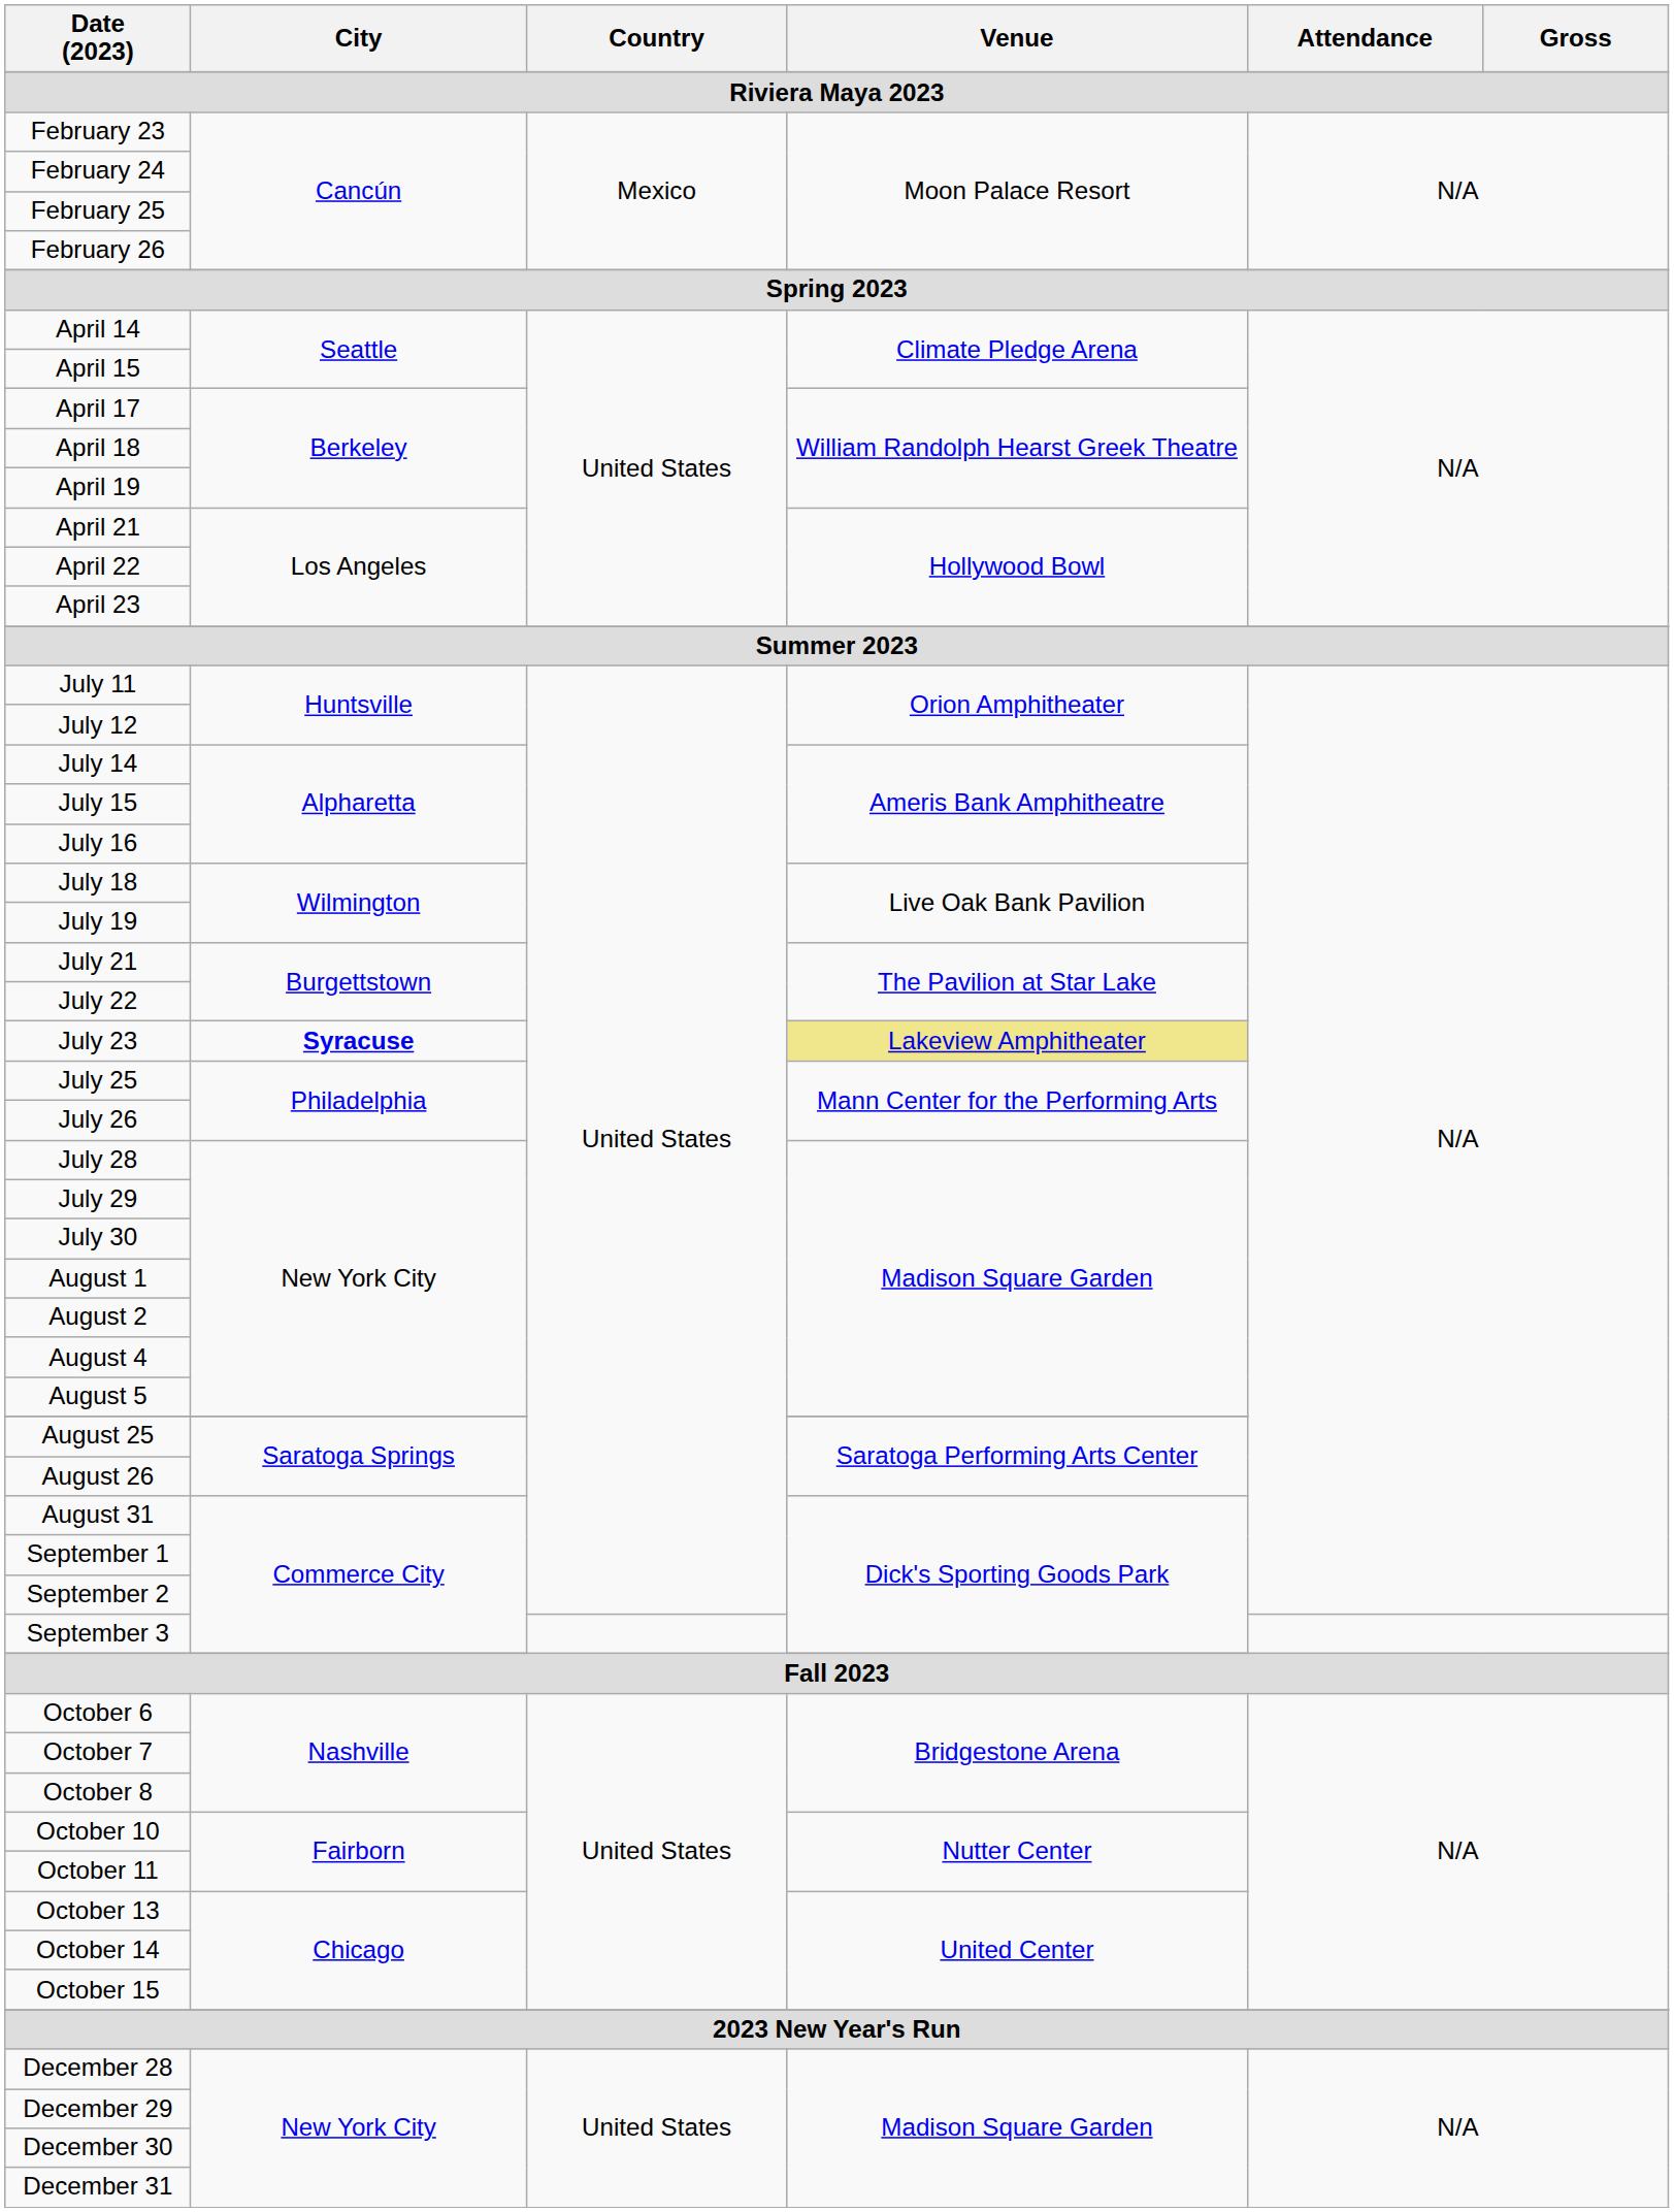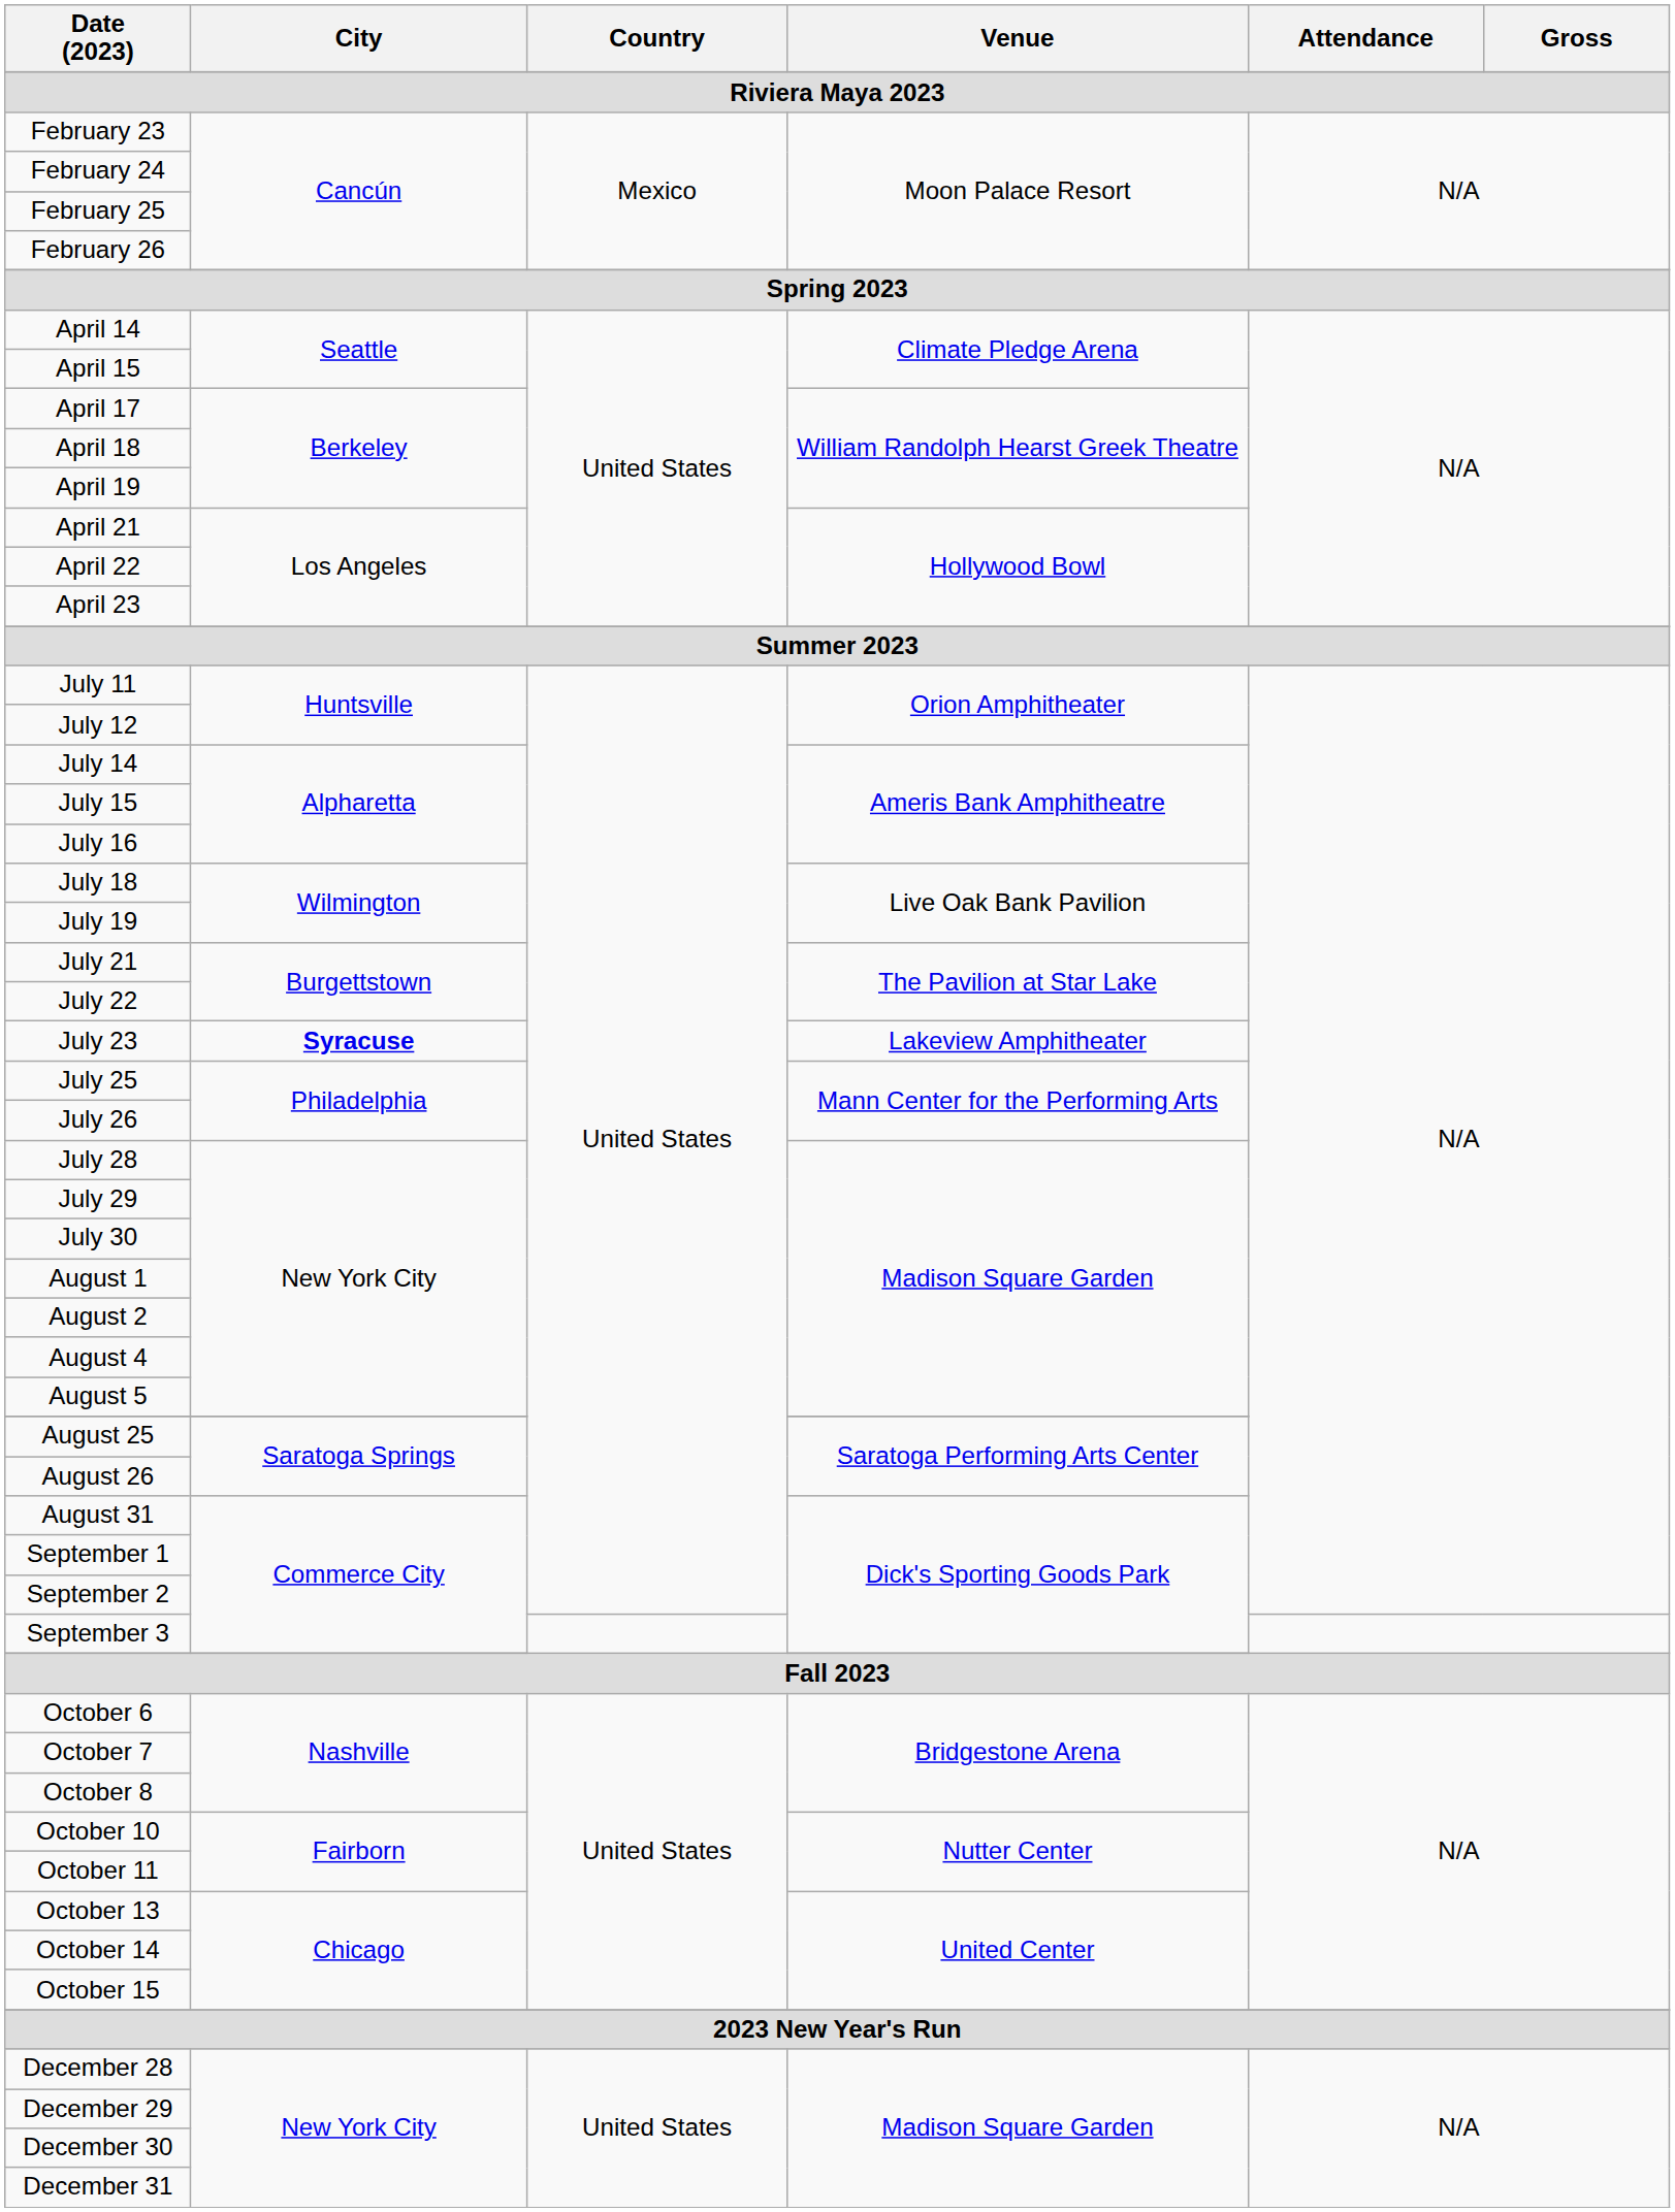July 23 | Venue: khaki background -> no background
